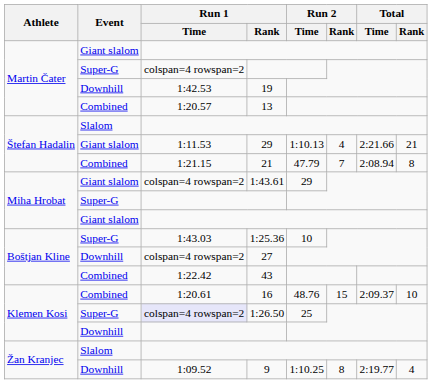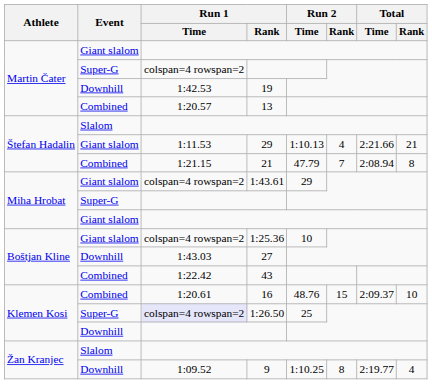1:25.36 | Event: Super-G -> Giant slalom
1:25.36 | Run 1 / Time: 1:43.03 -> colspan=4 rowspan=2
27 | Run 1 / Time: colspan=4 rowspan=2 -> 1:43.03
